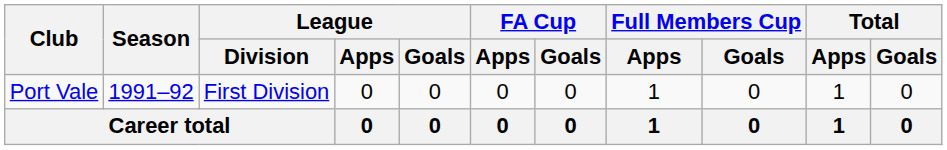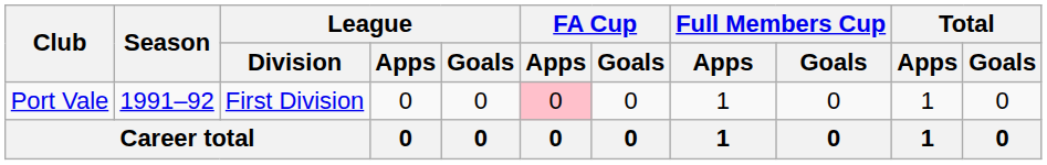Port Vale | FA Cup / Apps: no background -> pink background
